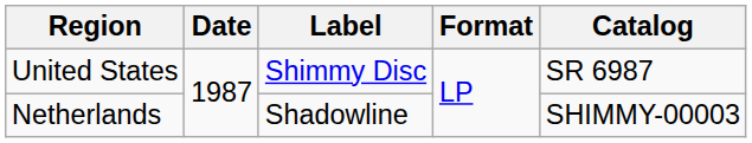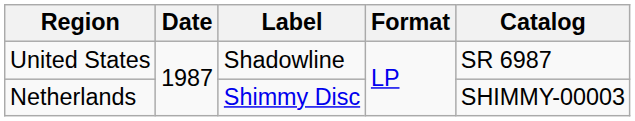United States | Label: Shimmy Disc -> Shadowline
Netherlands | Label: Shadowline -> Shimmy Disc
